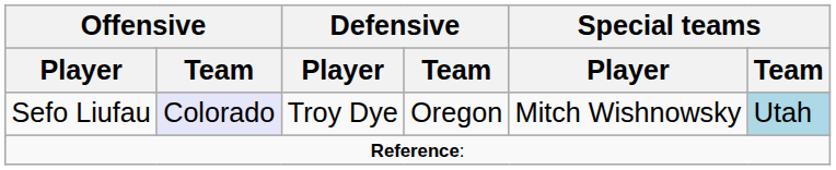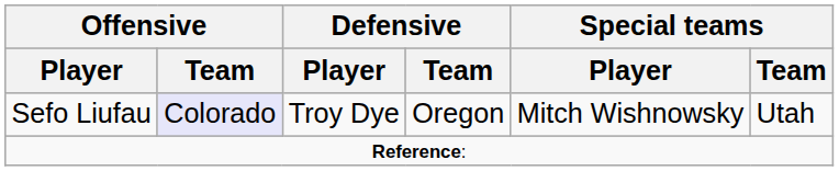Sefo Liufau | Special teams / Team: lightblue background -> no background
